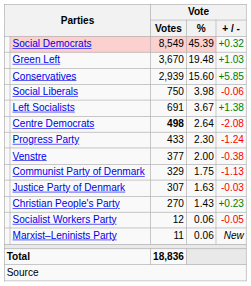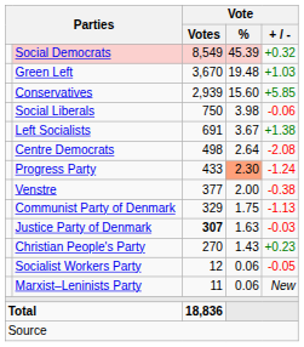Centre Democrats | Vote / Votes: bold -> normal
Progress Party | Vote / %: no background -> lightsalmon background
Justice Party of Denmark | Vote / Votes: normal -> bold
